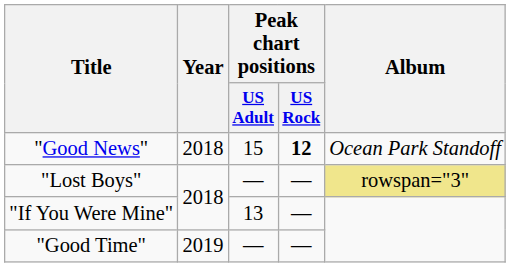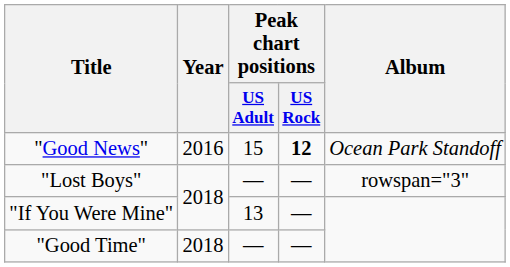"Good News" | Year: 2018 -> 2016
"Lost Boys" | Album: khaki background -> no background
"Good Time" | Year: 2019 -> 2018
